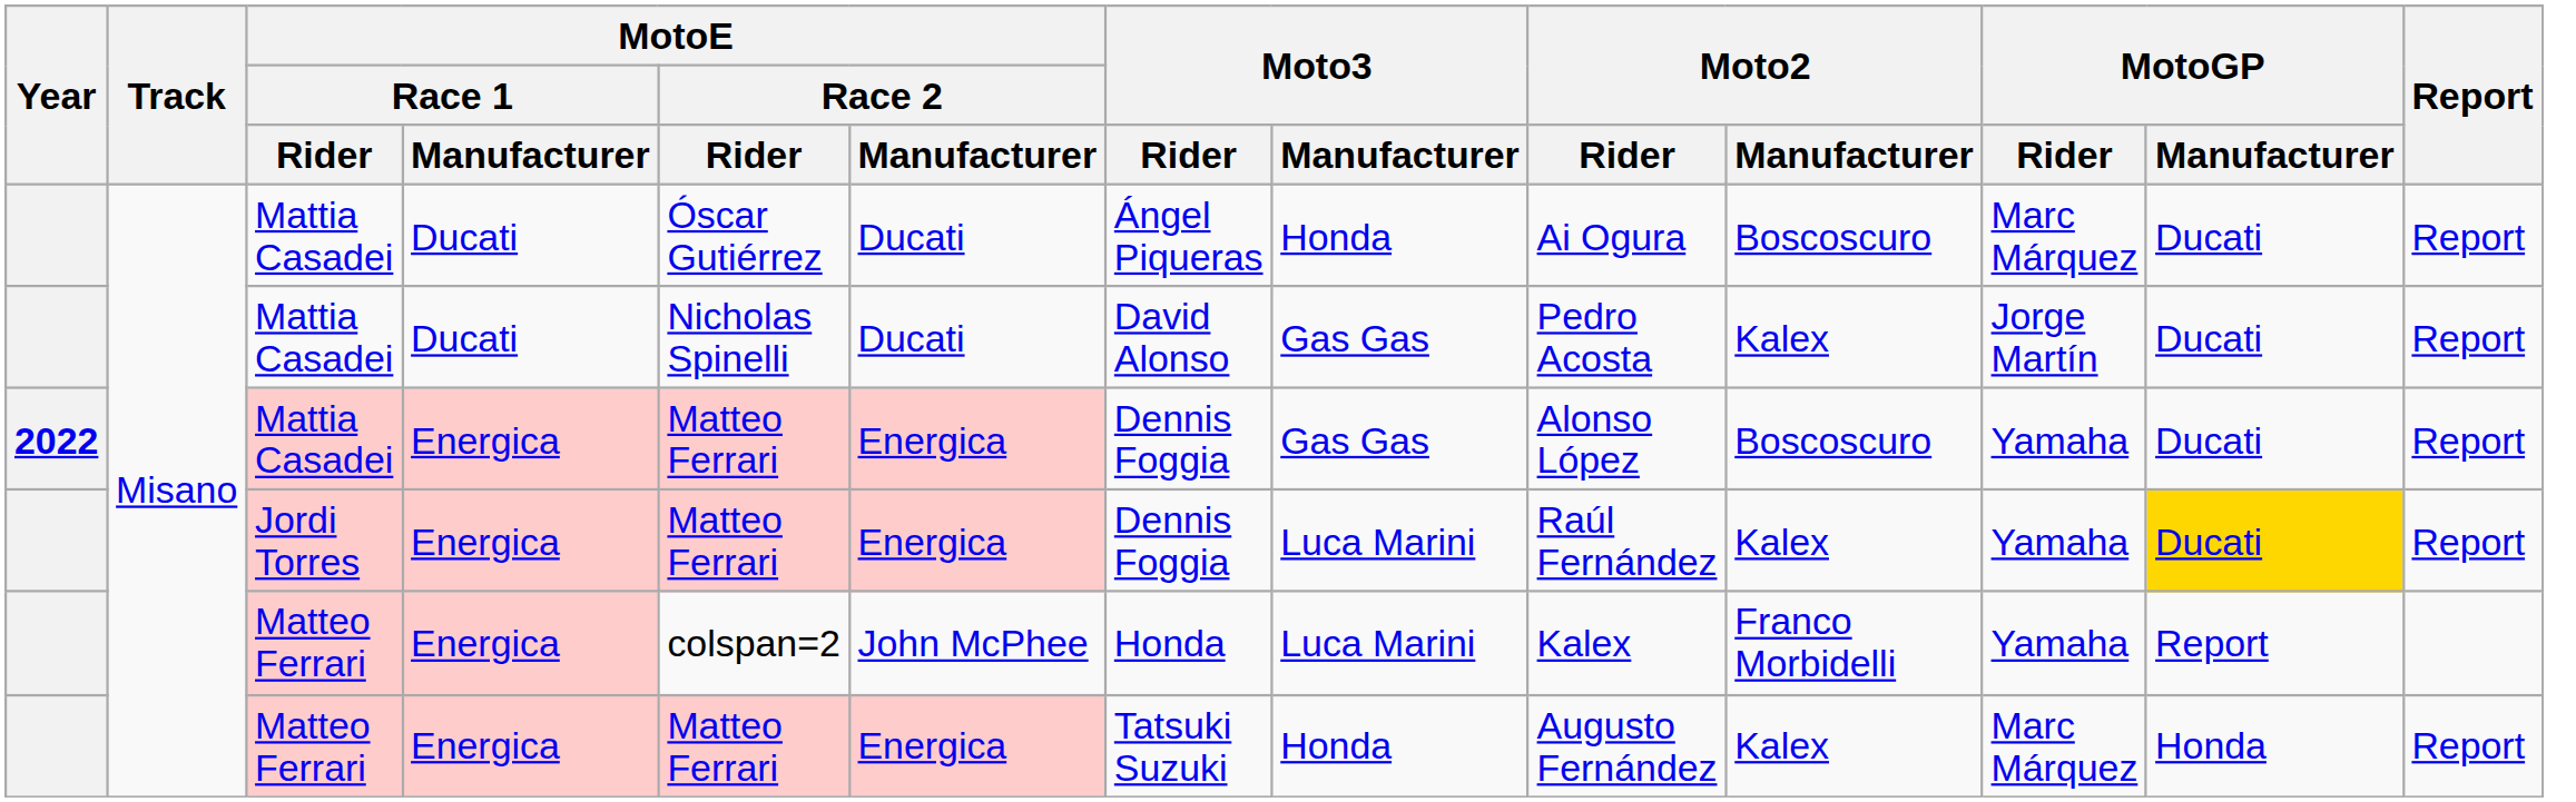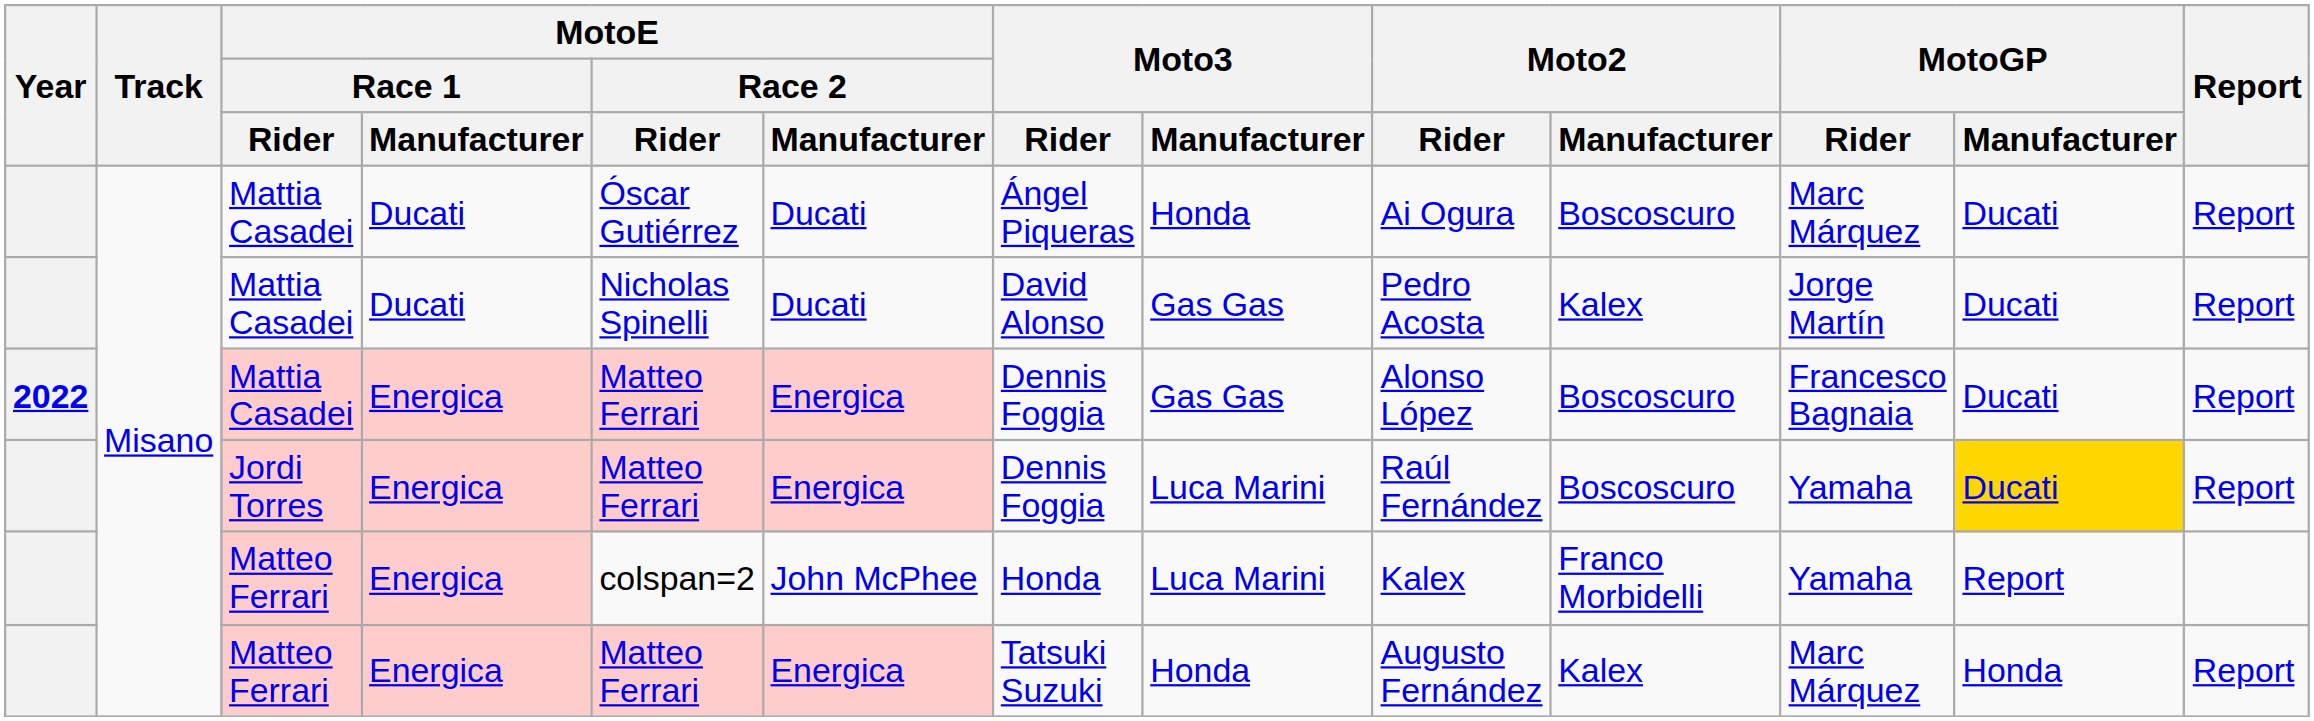2022 / Mattia Casadei | MotoGP / Rider: Yamaha -> Francesco Bagnaia
Jordi Torres | Moto2 / Manufacturer: Kalex -> Boscoscuro
